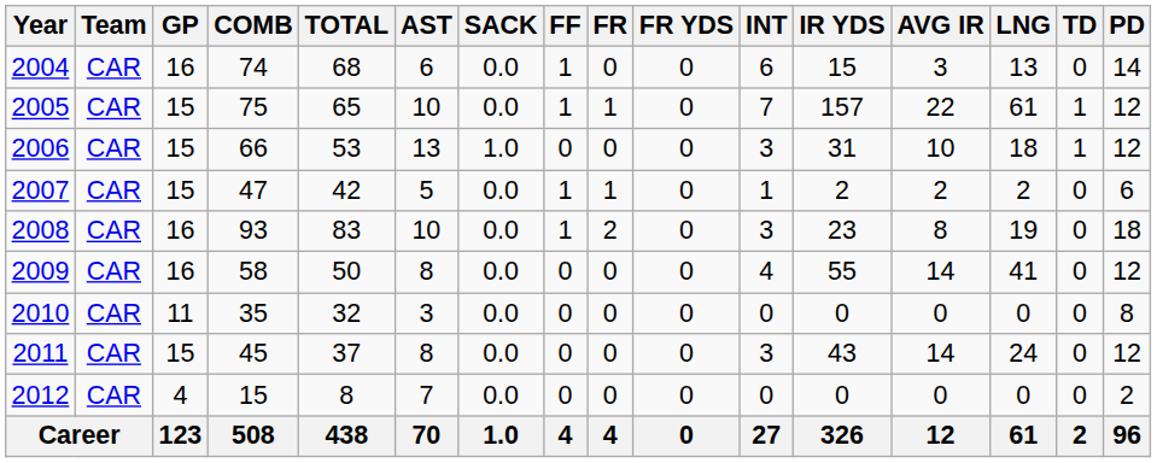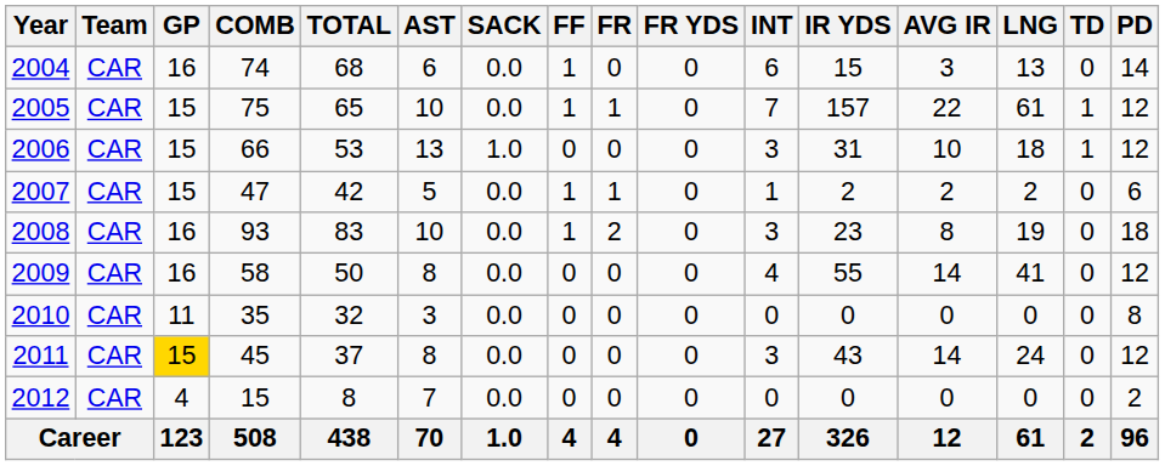2011 | GP: no background -> gold background
